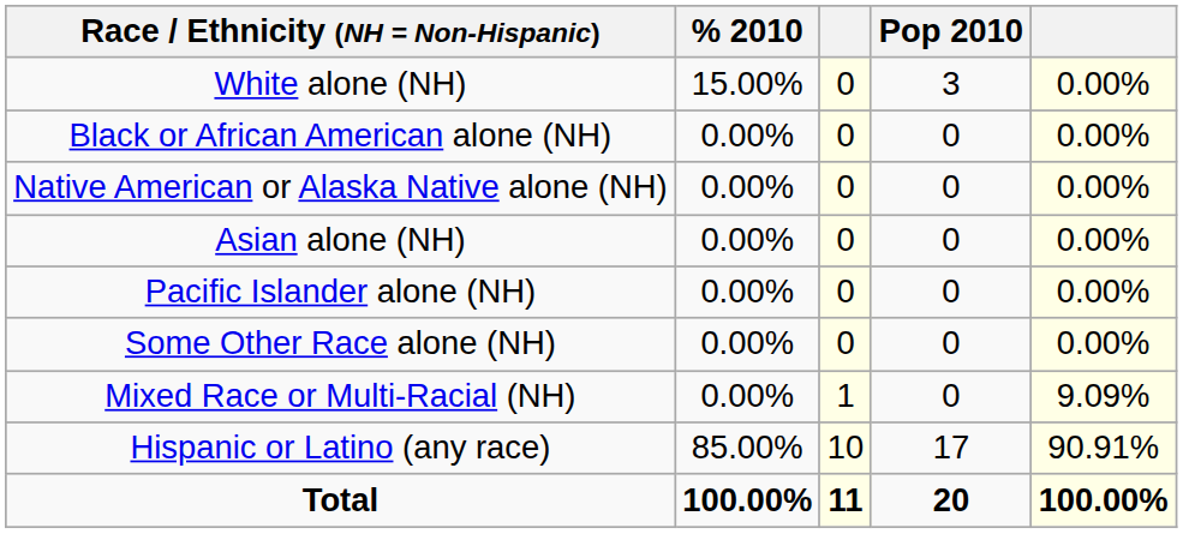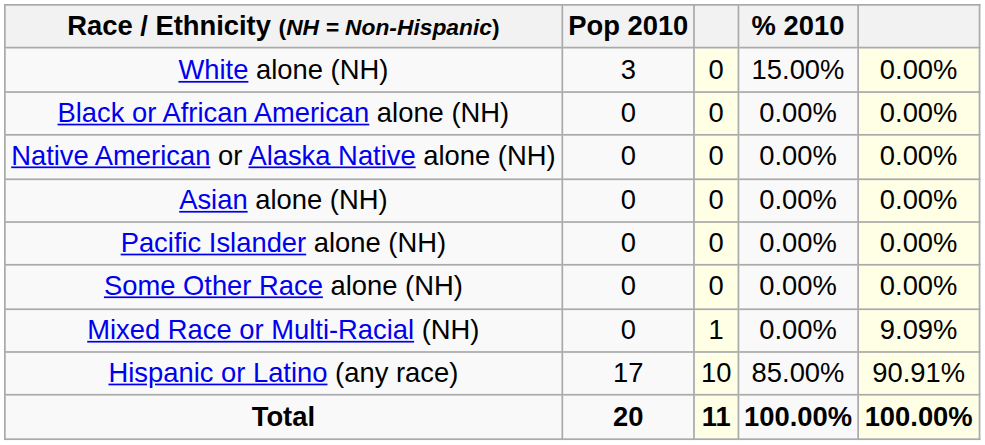columns swapped: Pop 2010 <-> % 2010
